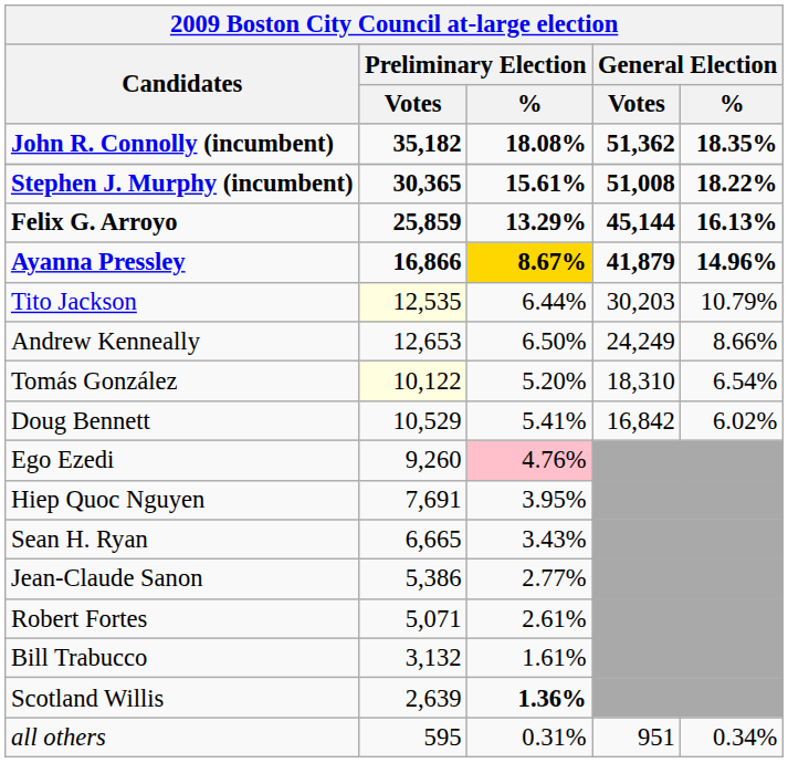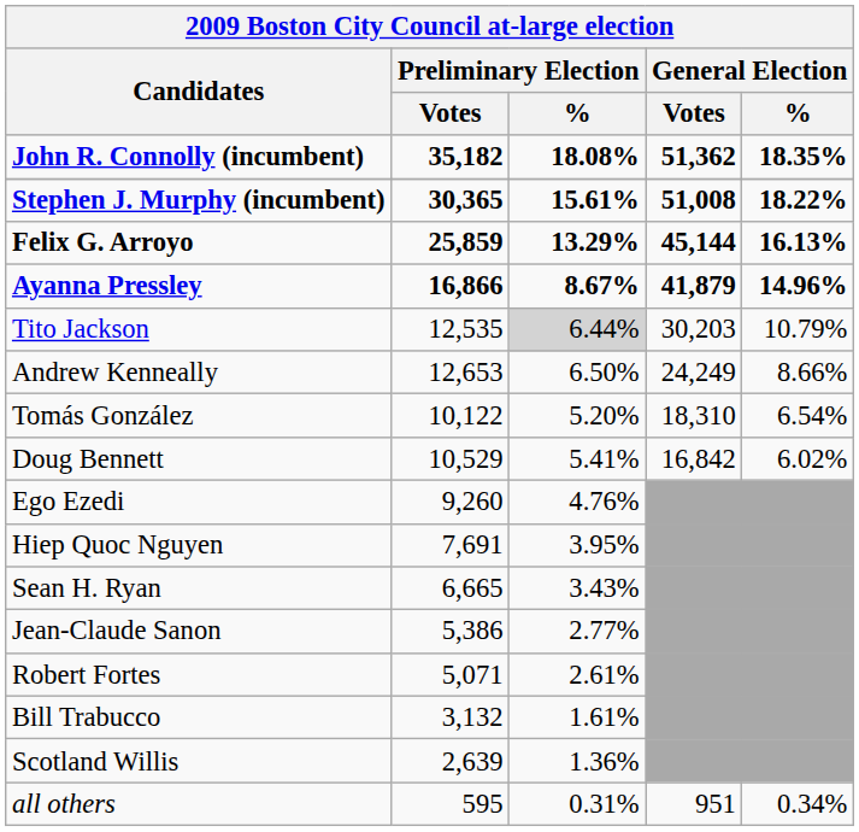Ayanna Pressley | Preliminary Election / %: gold background -> no background
Tito Jackson | Preliminary Election / Votes: lightyellow background -> no background
Tito Jackson | Preliminary Election / %: no background -> lightgrey background
Tomás González | Preliminary Election / Votes: lightyellow background -> no background
Ego Ezedi | Preliminary Election / %: pink background -> no background
Scotland Willis | Preliminary Election / %: bold -> normal
